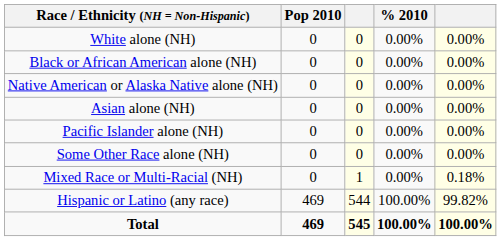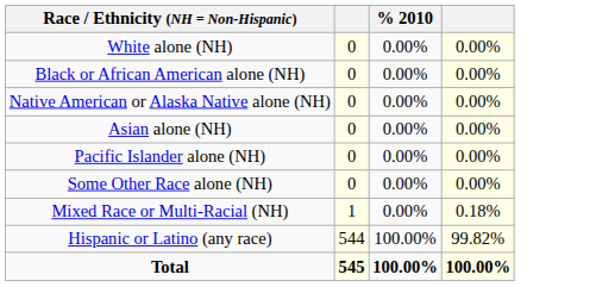- column: Pop 2010 | 0 | 0 | 0 | 0 | 0 | 0 | 0 | 469 | 469
